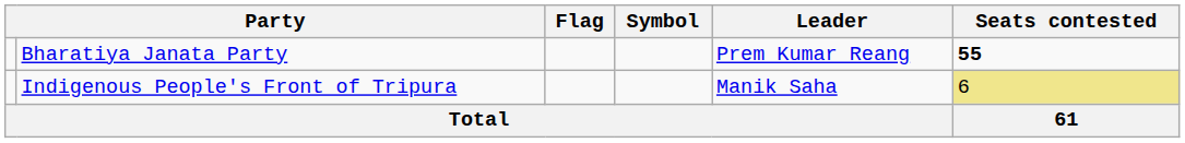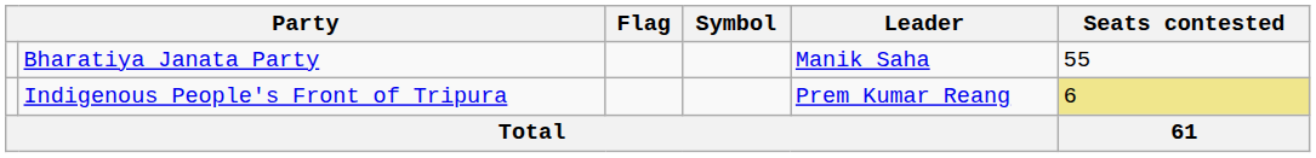Bharatiya Janata Party | Leader: Prem Kumar Reang -> Manik Saha
Bharatiya Janata Party | Seats contested: bold -> normal
Indigenous People's Front of Tripura | Leader: Manik Saha -> Prem Kumar Reang
